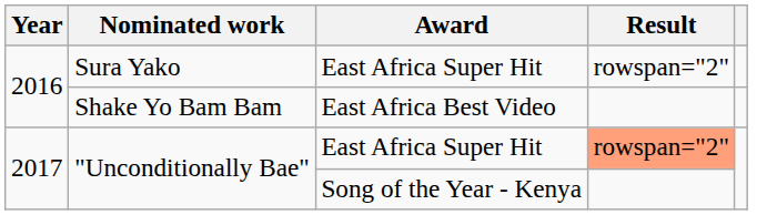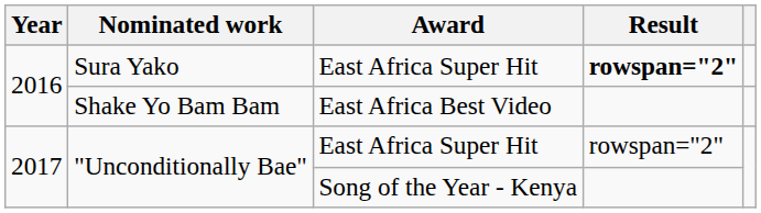Sura Yako | Result: normal -> bold
"Unconditionally Bae" / East Africa Super Hit | Result: lightsalmon background -> no background
